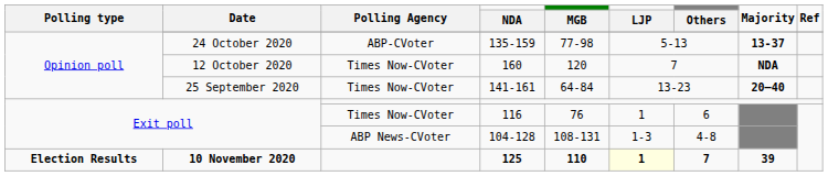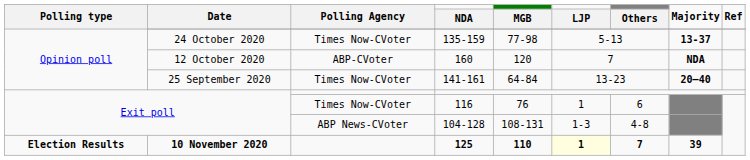135-159 | Polling Agency: ABP-CVoter -> Times Now-CVoter
160 | Polling Agency: Times Now-CVoter -> ABP-CVoter
